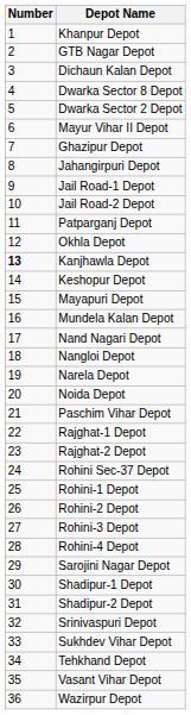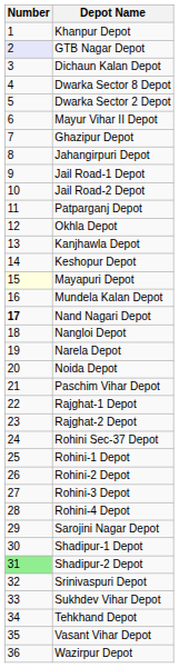GTB Nagar Depot | Number: no background -> lavender background
Kanjhawla Depot | Number: bold -> normal
Mayapuri Depot | Number: no background -> lightyellow background
Nand Nagari Depot | Number: normal -> bold
Shadipur-2 Depot | Number: no background -> lightgreen background
